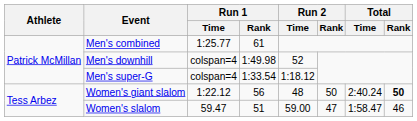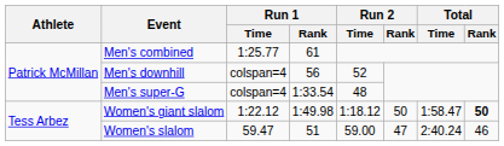Men's downhill | Run 1 / Rank: 1:49.98 -> 56
Men's super-G | Run 2 / Time: 1:18.12 -> 48
Women's giant slalom | Run 1 / Rank: 56 -> 1:49.98
Women's giant slalom | Run 2 / Time: 48 -> 1:18.12
Women's giant slalom | Total / Time: 2:40.24 -> 1:58.47
Women's slalom | Total / Time: 1:58.47 -> 2:40.24
